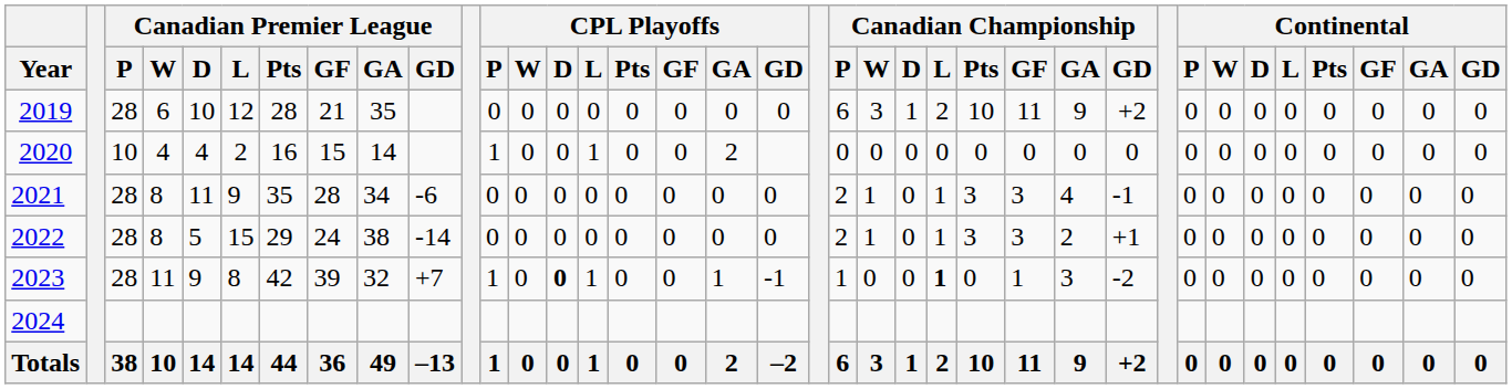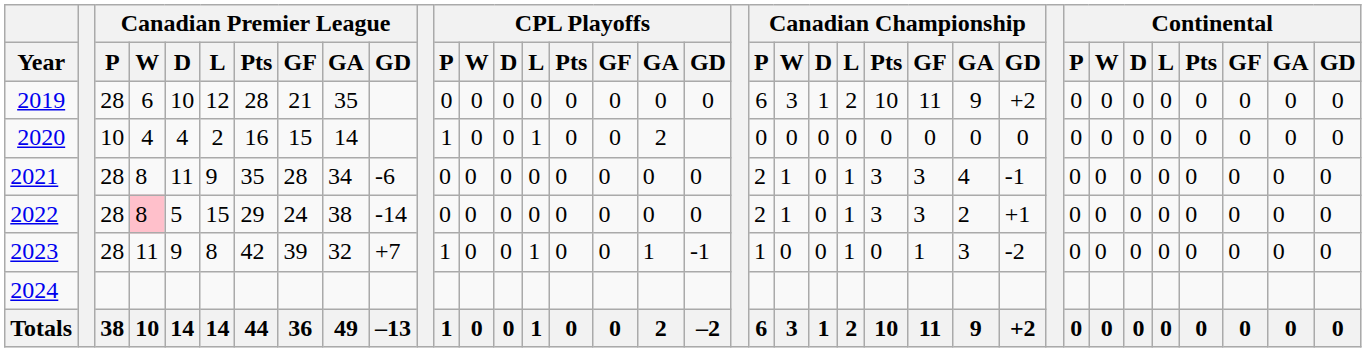2022 | Canadian Premier League / W: no background -> pink background
2023 | CPL Playoffs / D: bold -> normal
2023 | Canadian Championship / L: bold -> normal
